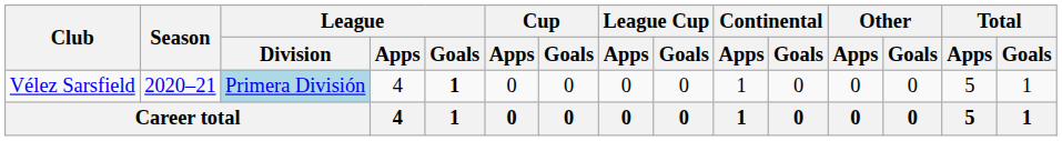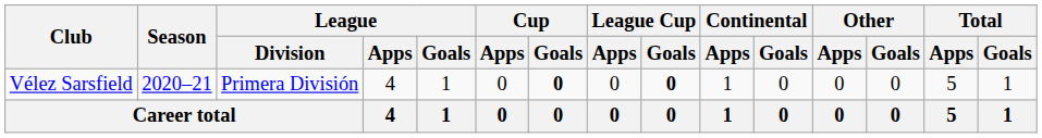Vélez Sarsfield | League / Division: lightblue background -> no background
Vélez Sarsfield | League / Goals: bold -> normal
Vélez Sarsfield | Cup / Goals: normal -> bold
Vélez Sarsfield | League Cup / Goals: normal -> bold
